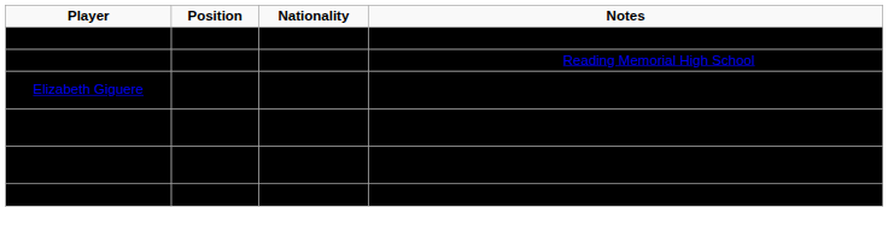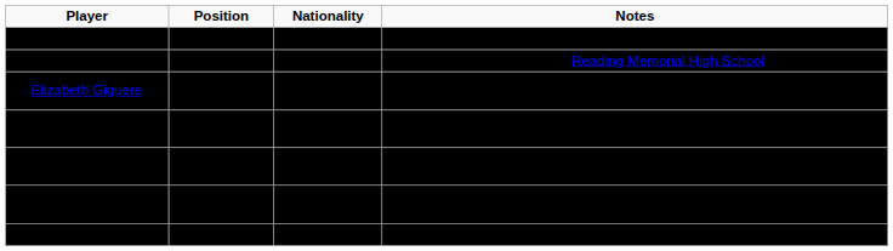Michaela Boyle | Position: Forward -> Defense
Kia Castonguay | Position: Forward -> Goaltender
+ row: Avery Mitchell | Defense | Played for Toronto Jr. Aeros Winner of silver medal at 2017 IIHF U18 Women's Worlds
